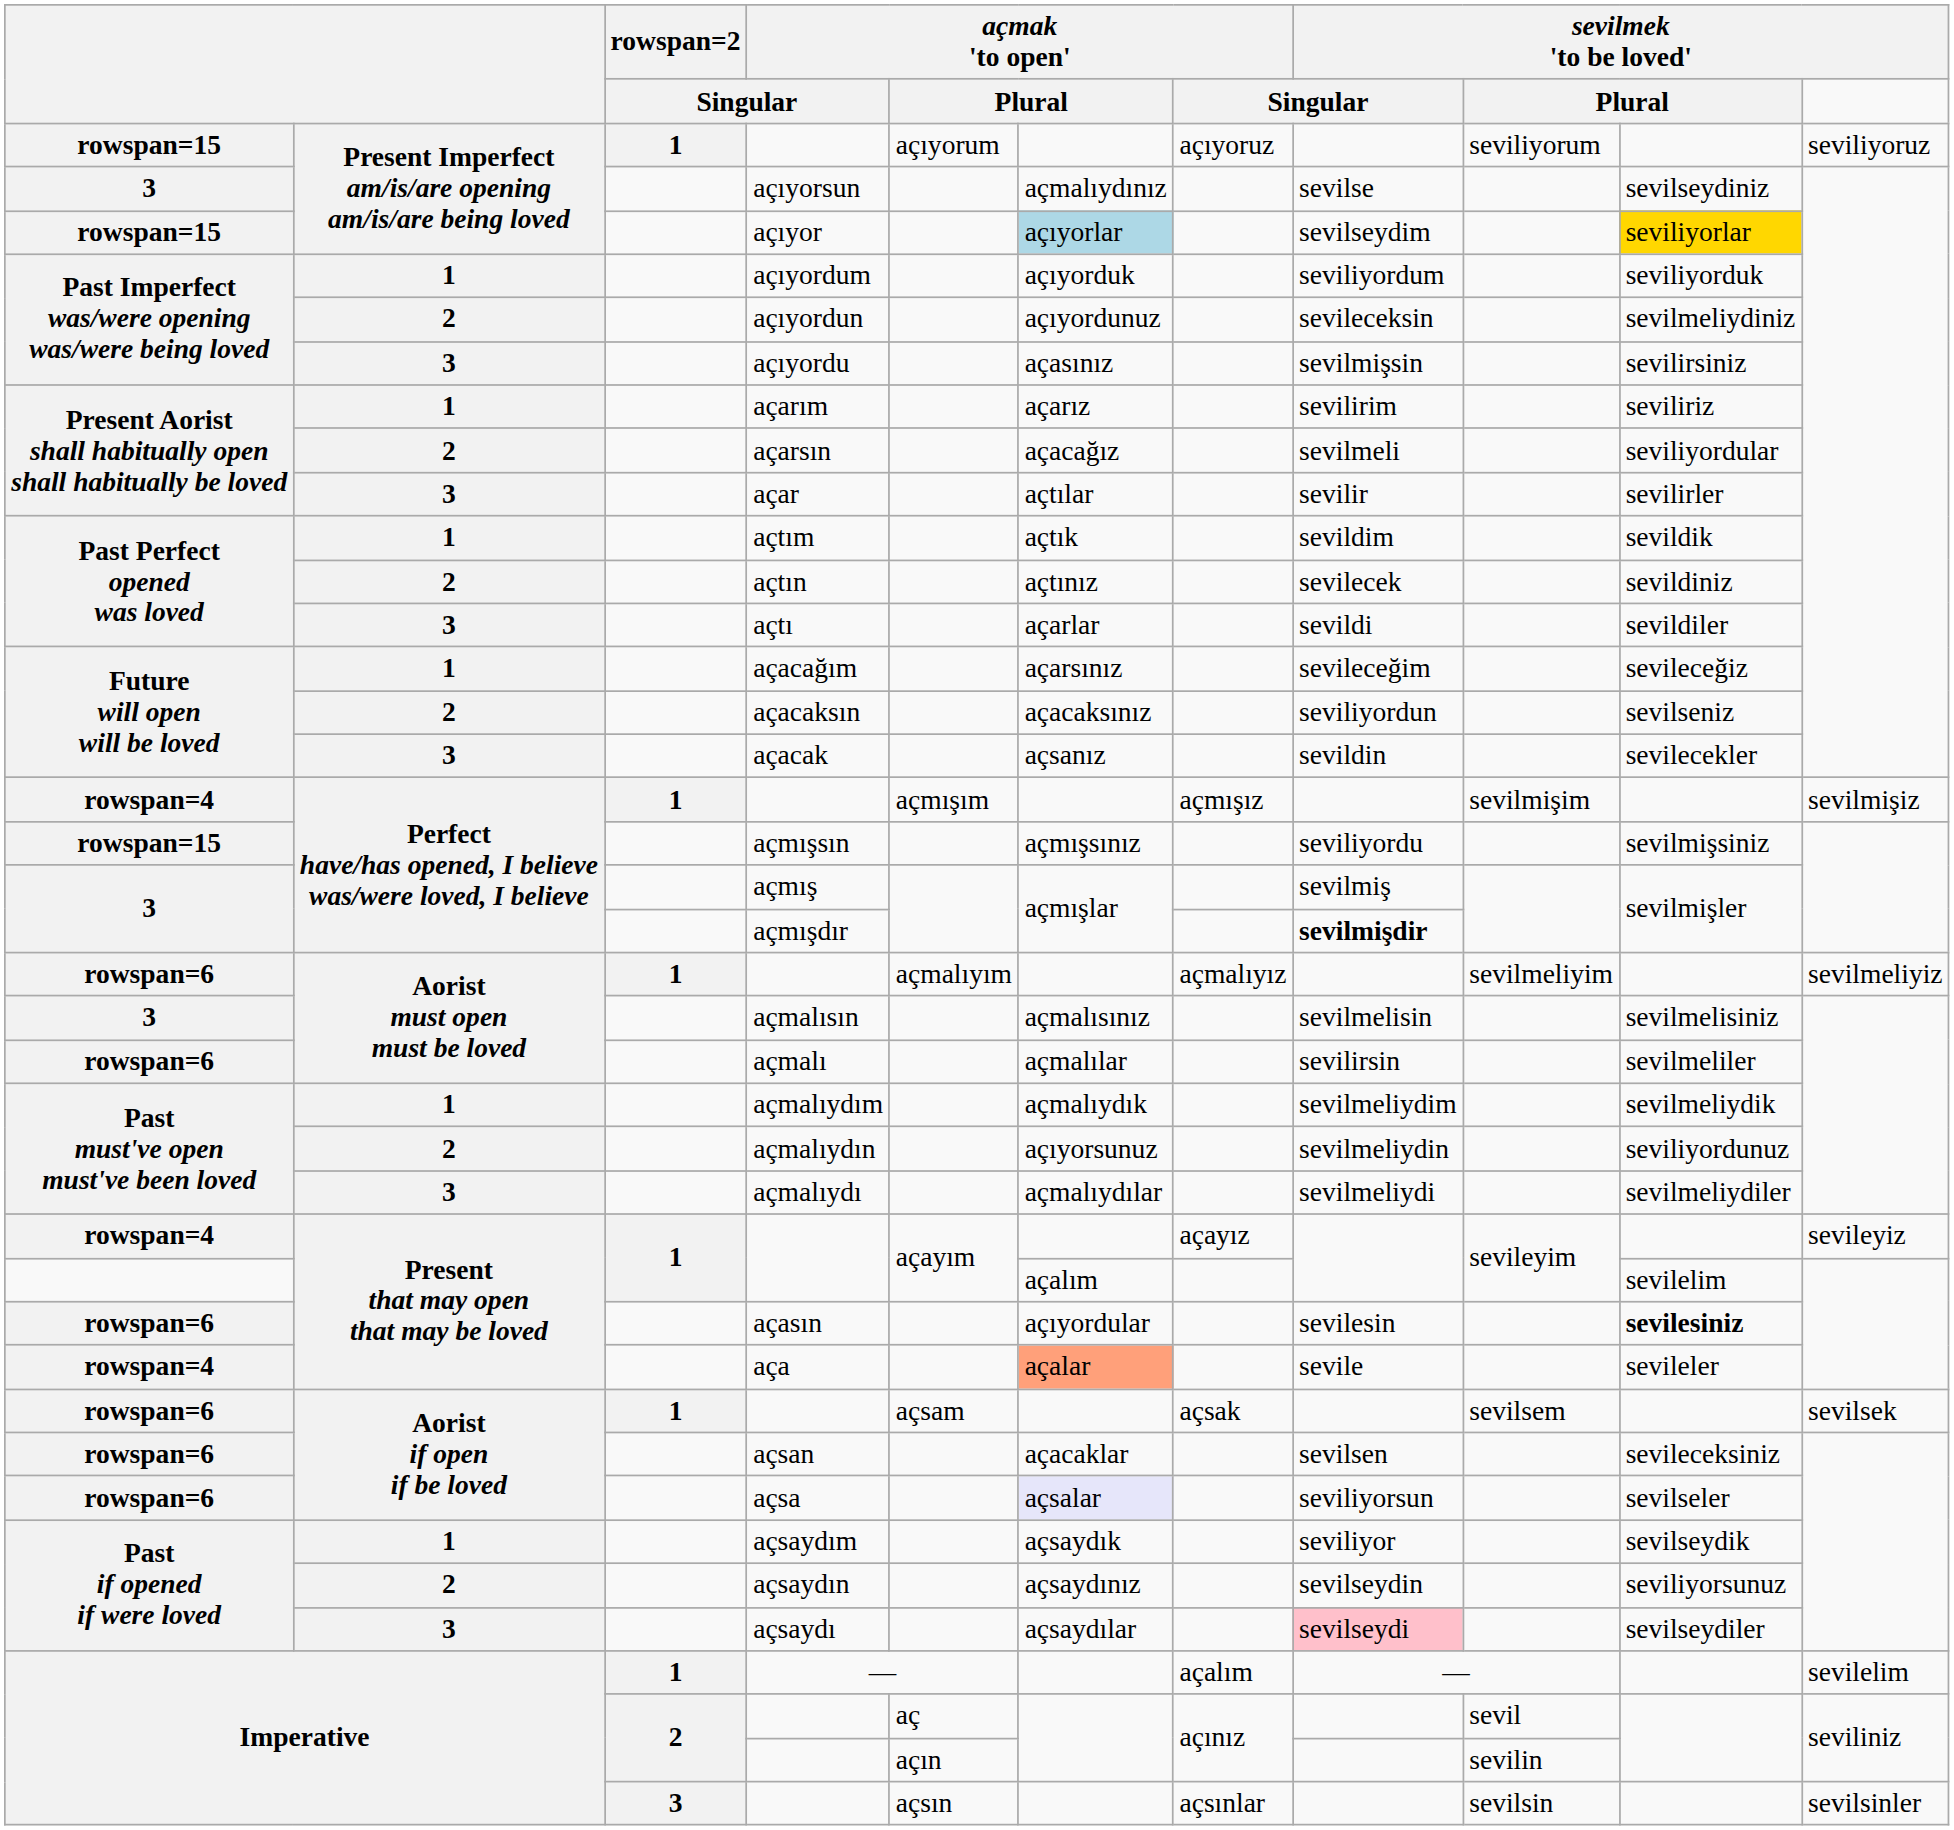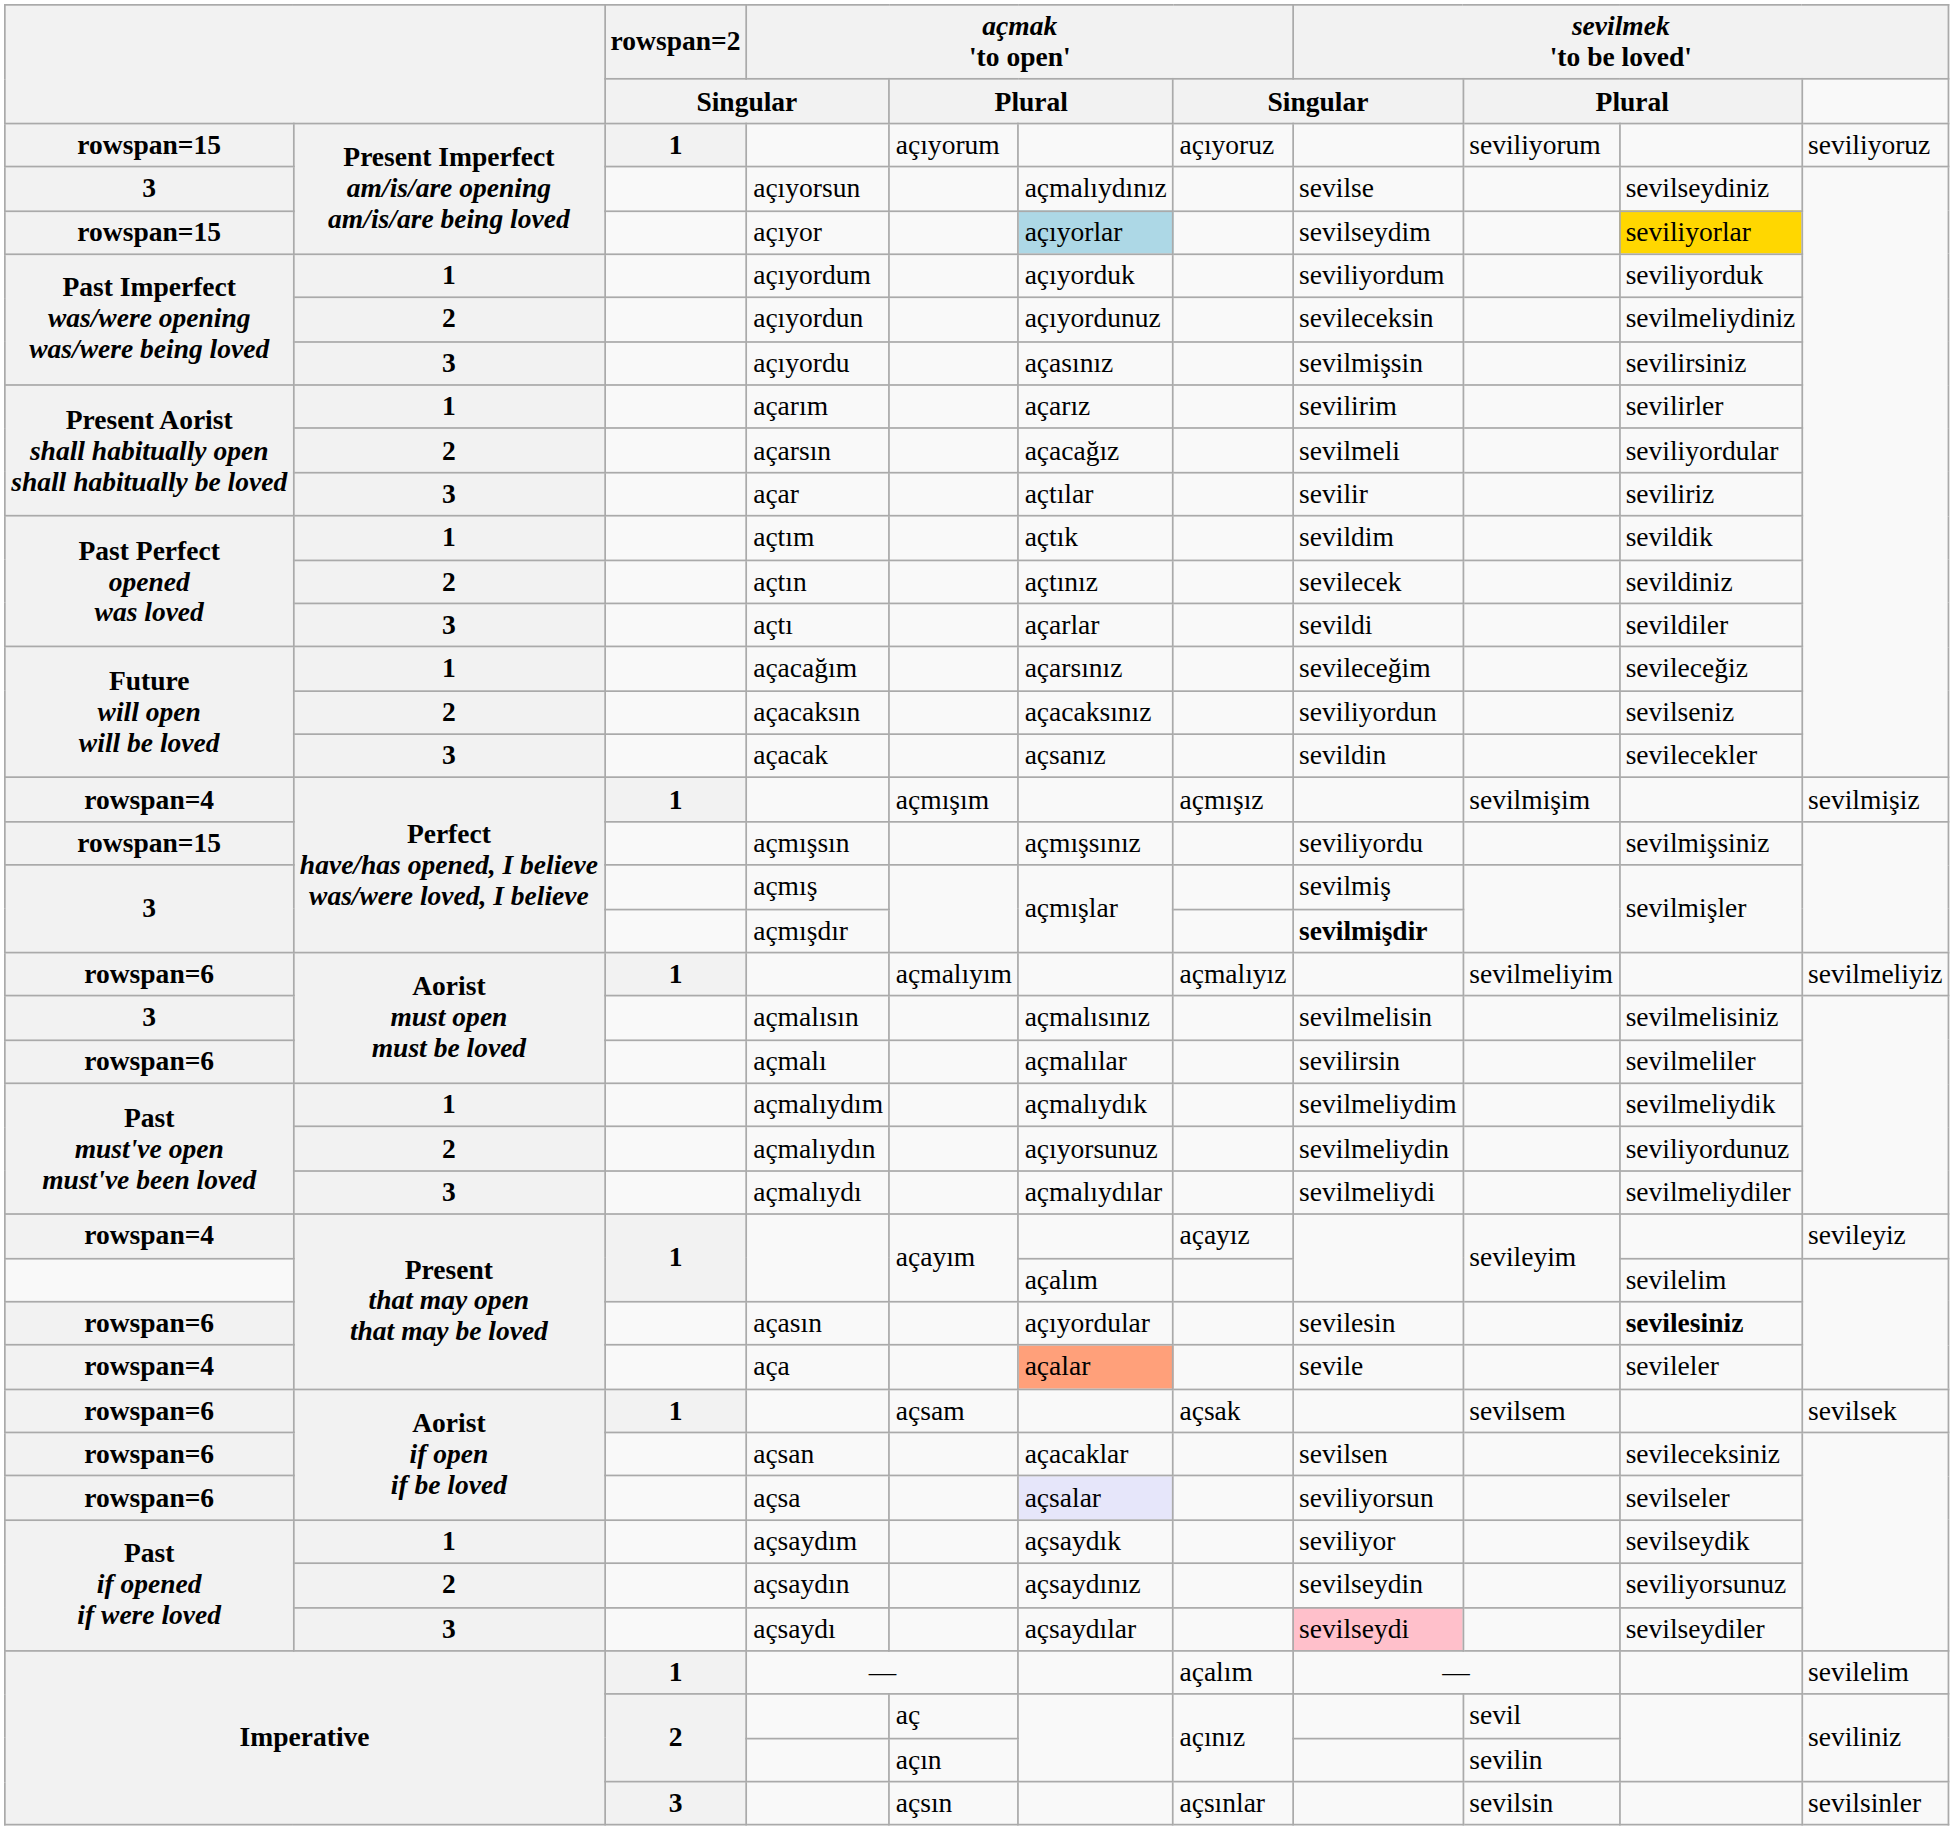açarım | column 10: seviliriz -> sevilirler
açar | column 10: sevilirler -> seviliriz
